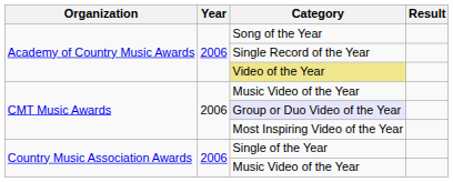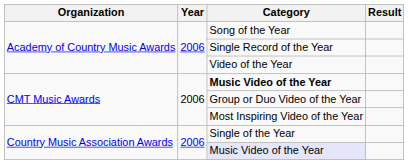Video of the Year | Category: khaki background -> no background
CMT Music Awards / Music Video of the Year | Category: normal -> bold
Group or Duo Video of the Year | Category: lavender background -> no background
Country Music Association Awards / Music Video of the Year | Category: no background -> lavender background
